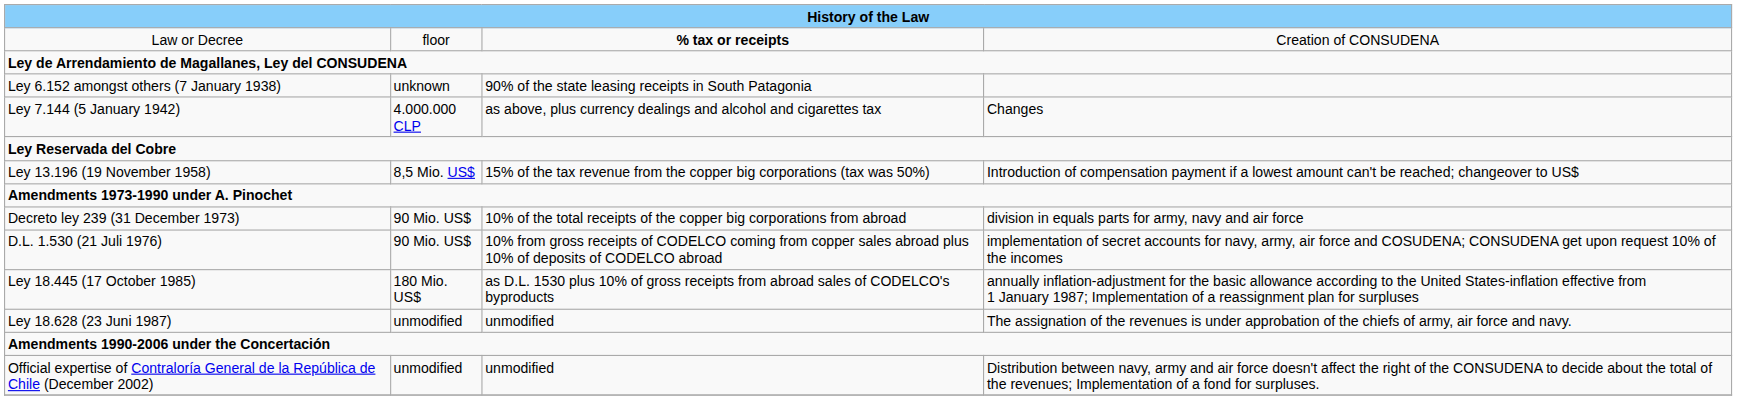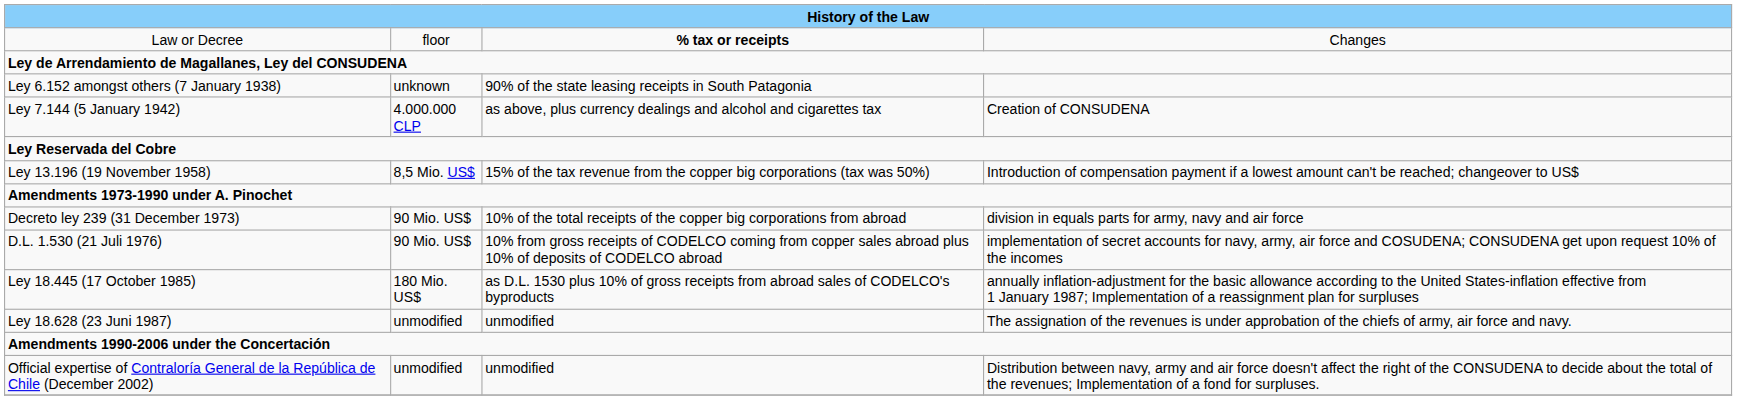Law or Decree | column 4: Creation of CONSUDENA -> Changes
Ley 7.144 (5 January 1942) | column 4: Changes -> Creation of CONSUDENA
